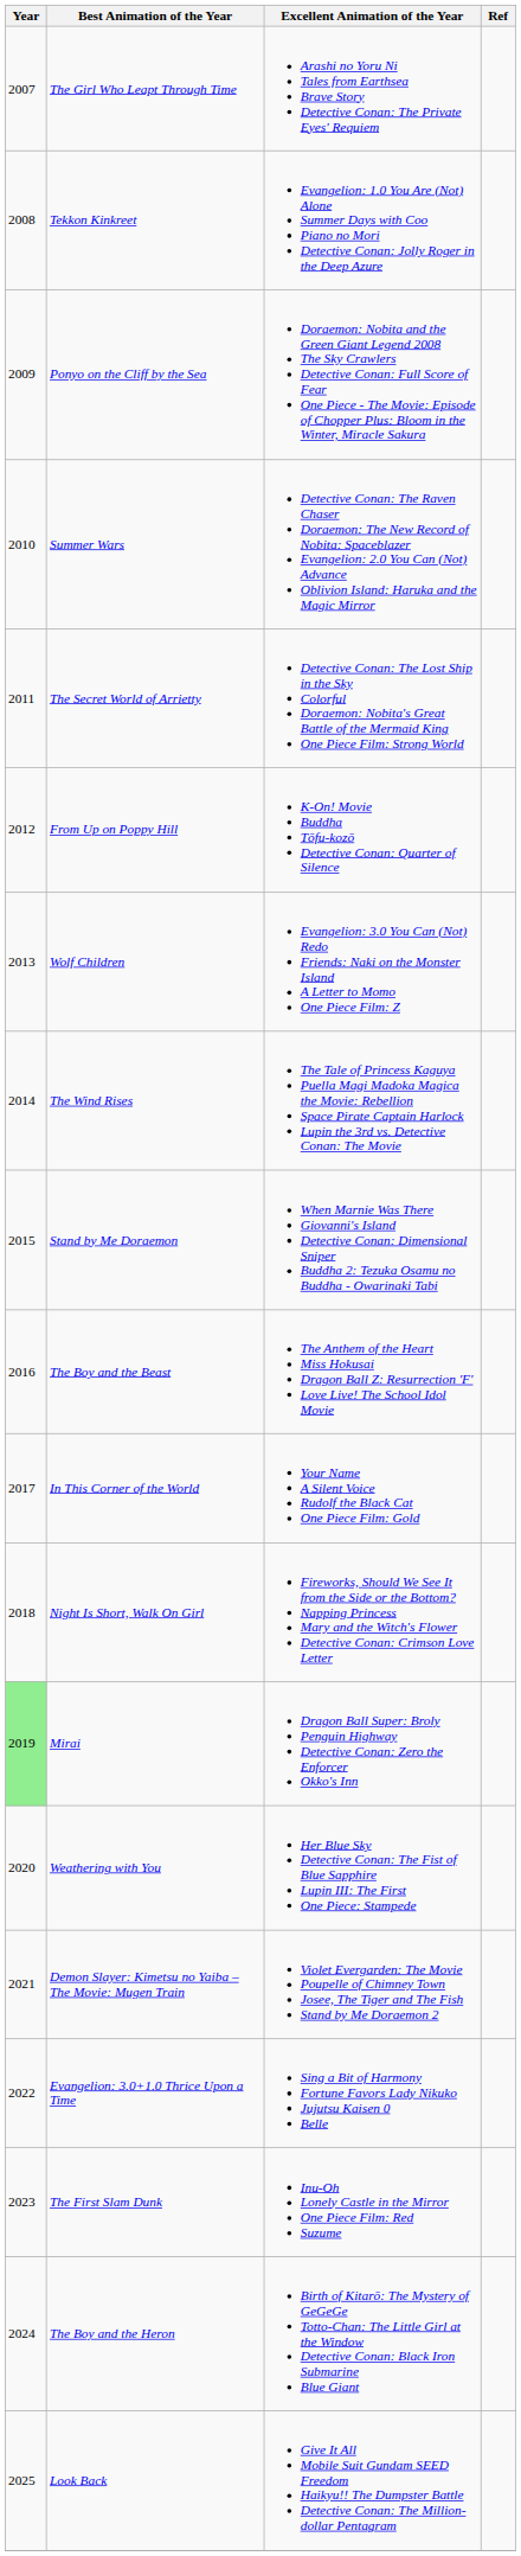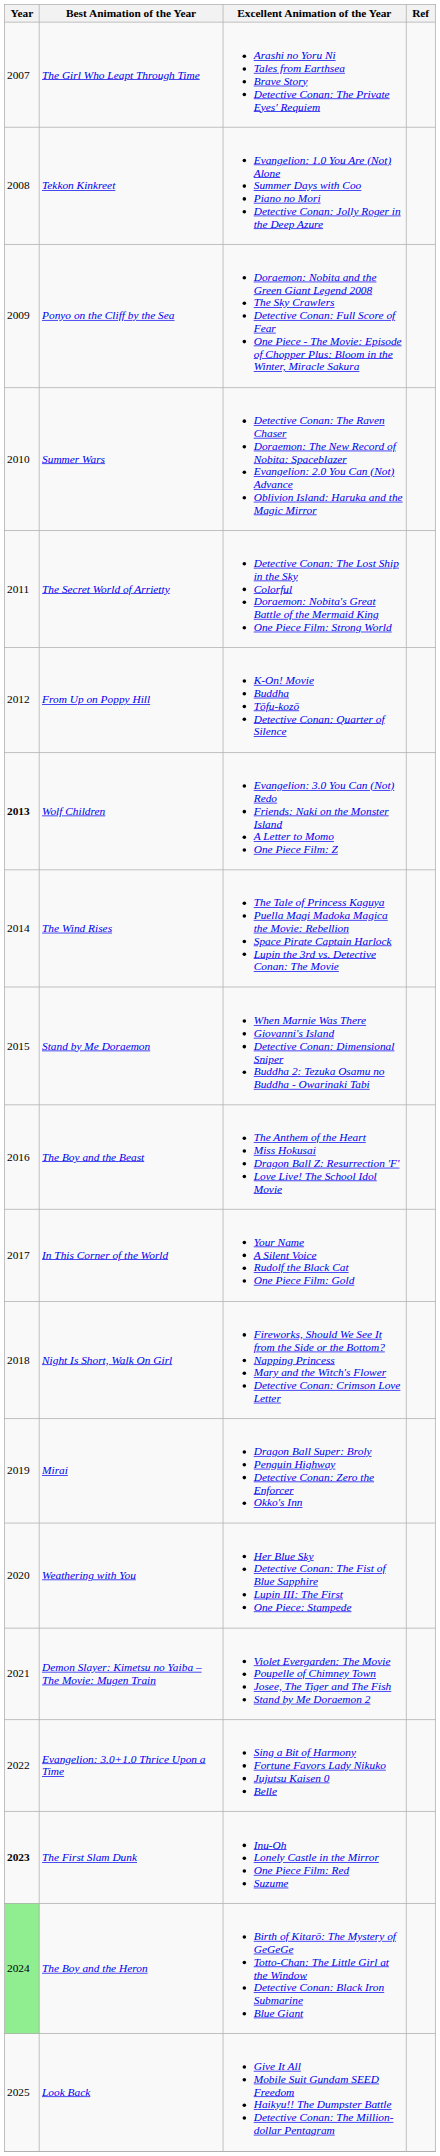Wolf Children | Year: normal -> bold
Mirai | Year: lightgreen background -> no background
The First Slam Dunk | Year: normal -> bold
The Boy and the Heron | Year: no background -> lightgreen background
